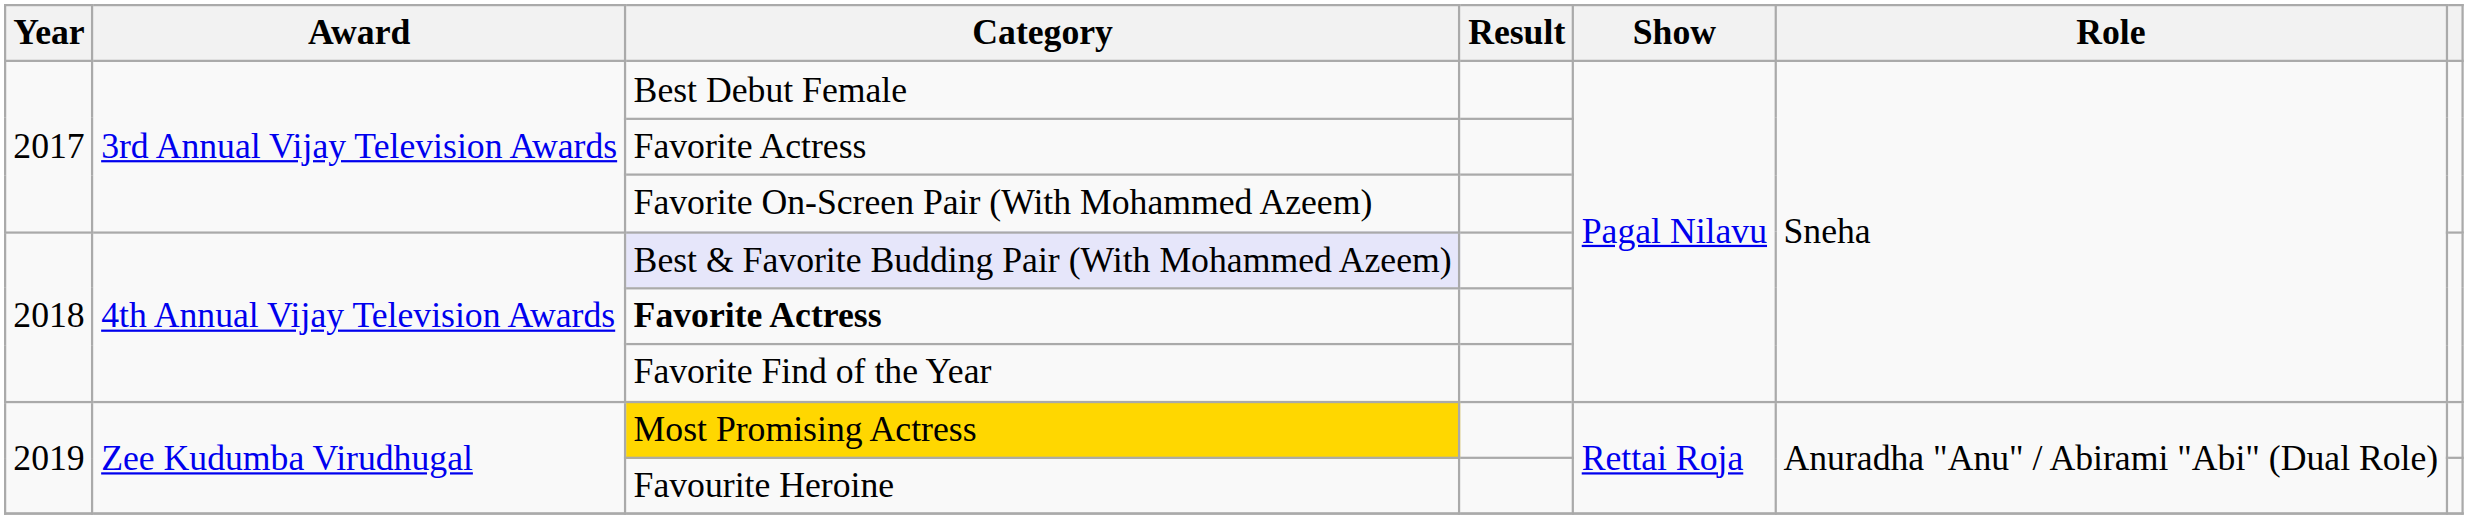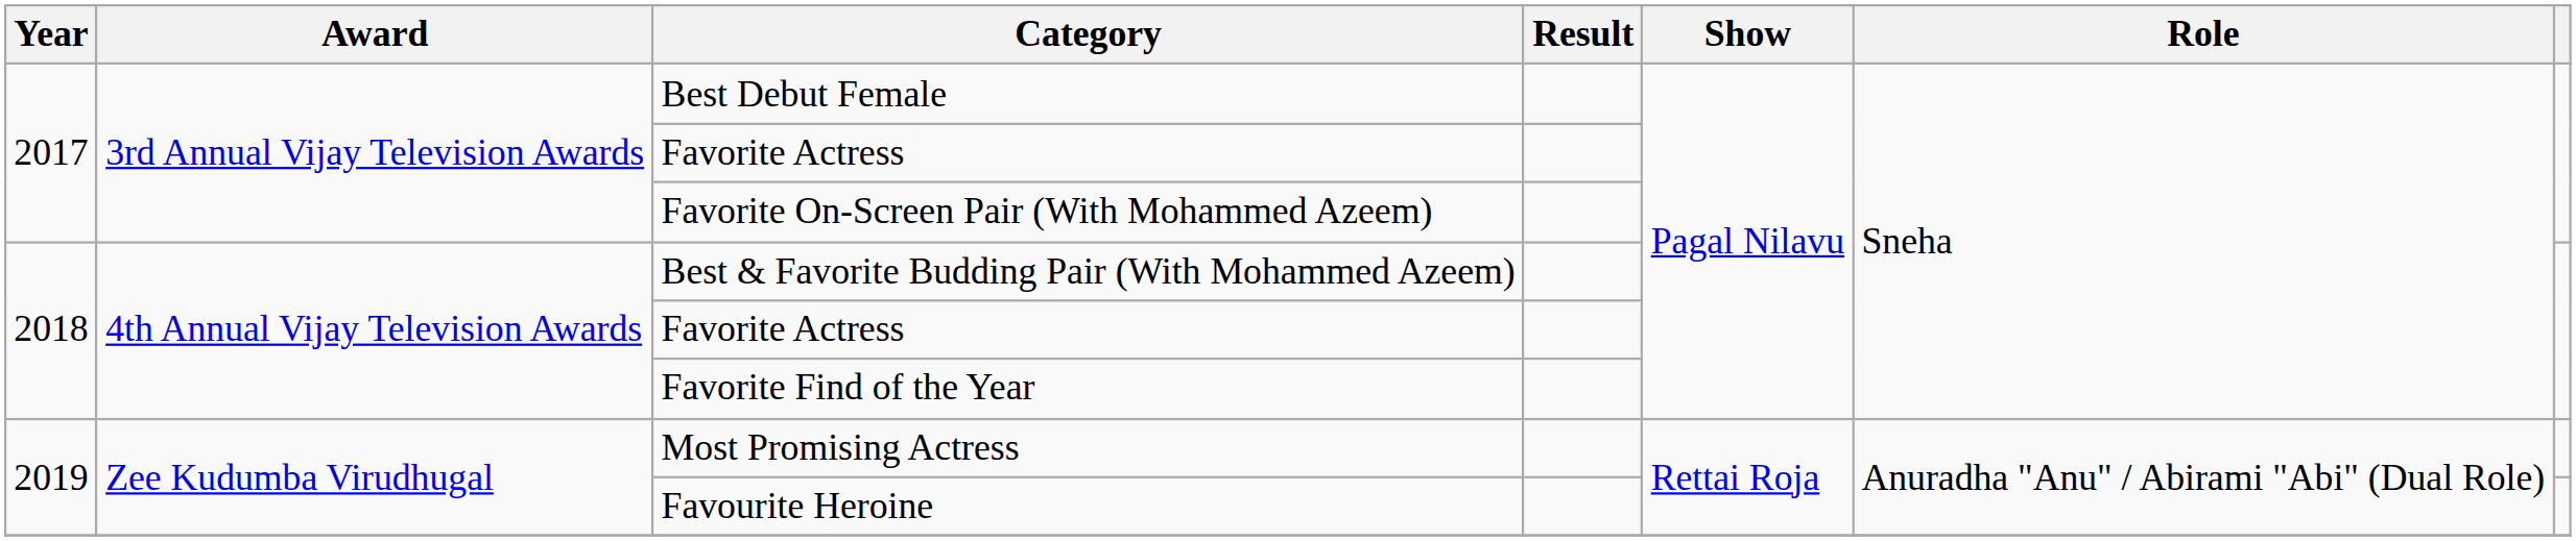Best & Favorite Budding Pair (With Mohammed Azeem) | Category: lavender background -> no background
2018 / Favorite Actress | Category: bold -> normal
Most Promising Actress | Category: gold background -> no background
